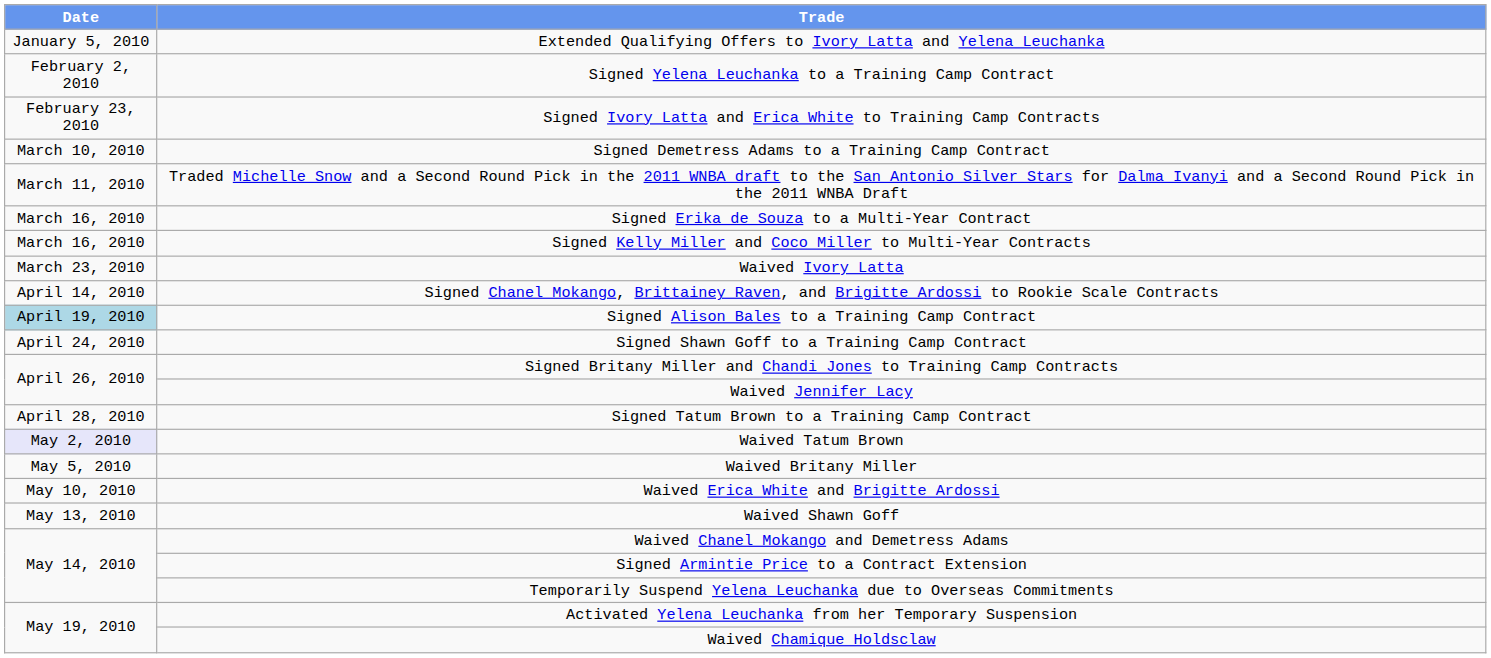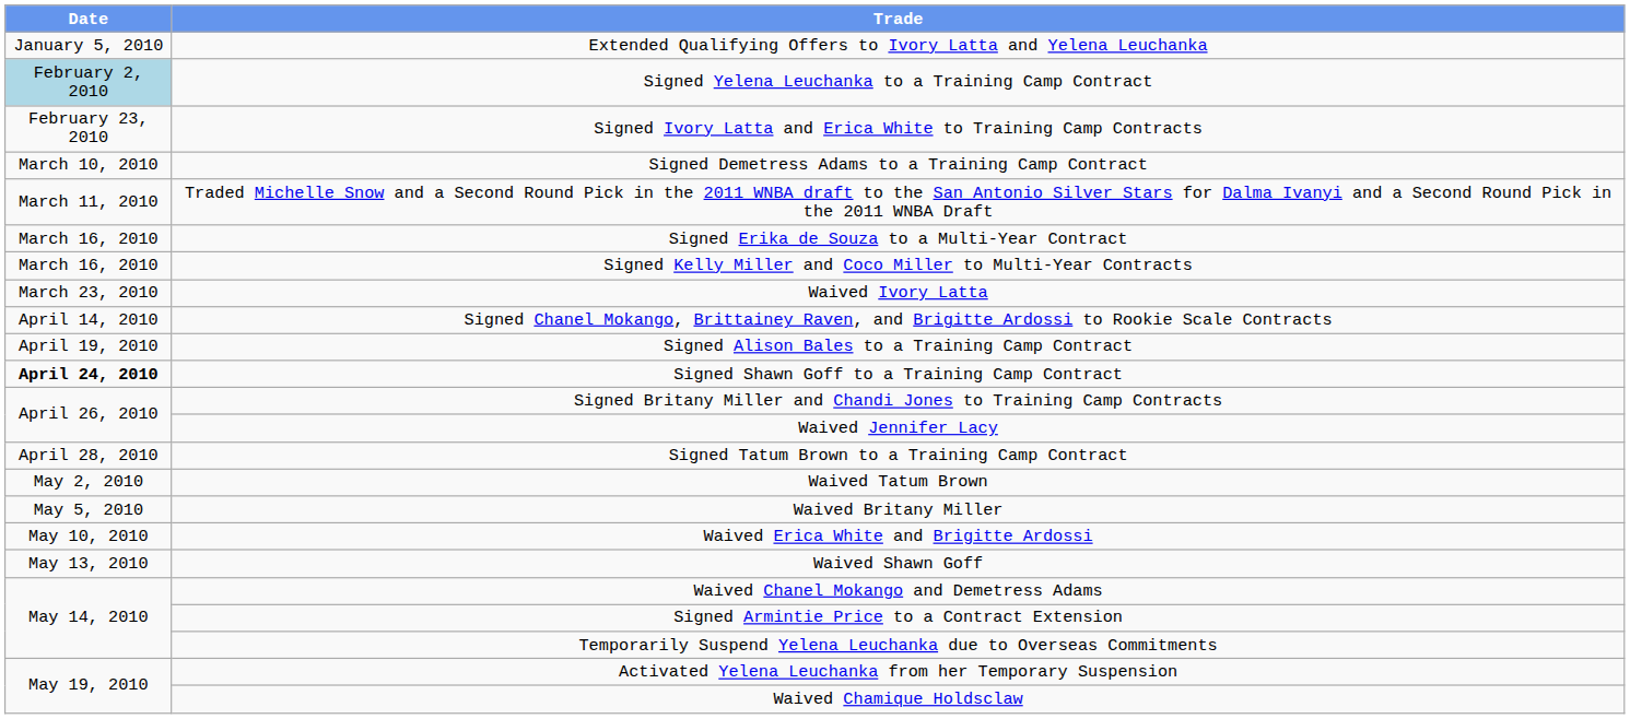Signed Yelena Leuchanka to a Training Camp Contract | Date: no background -> lightblue background
Signed Alison Bales to a Training Camp Contract | Date: lightblue background -> no background
Signed Shawn Goff to a Training Camp Contract | Date: normal -> bold
Waived Tatum Brown | Date: lavender background -> no background
